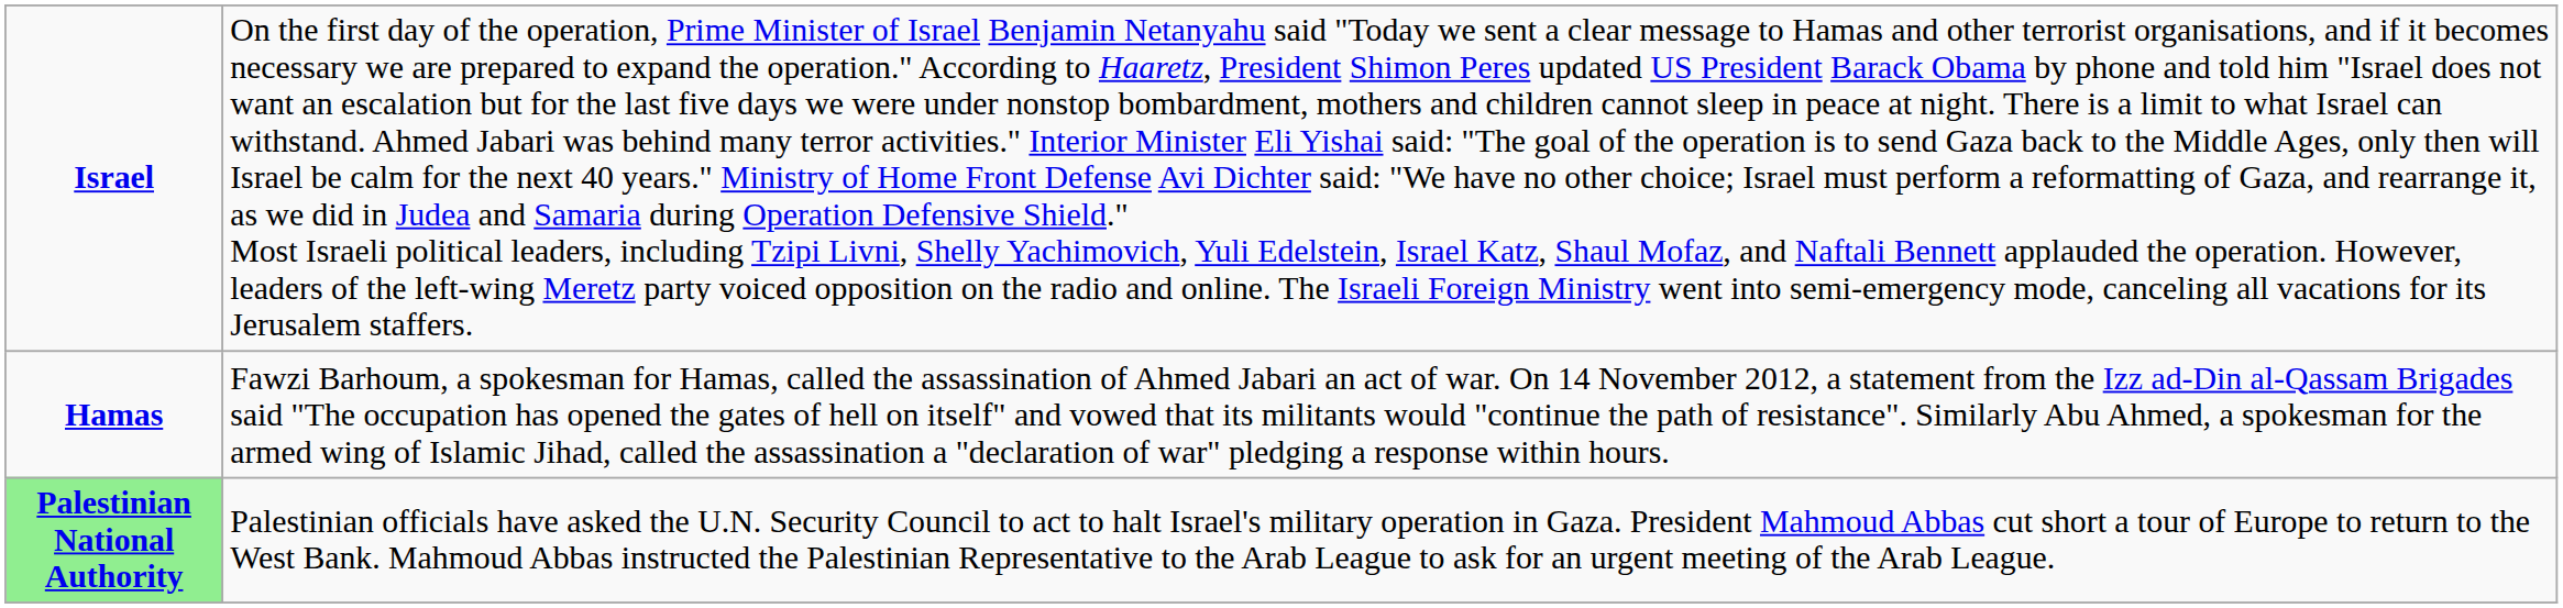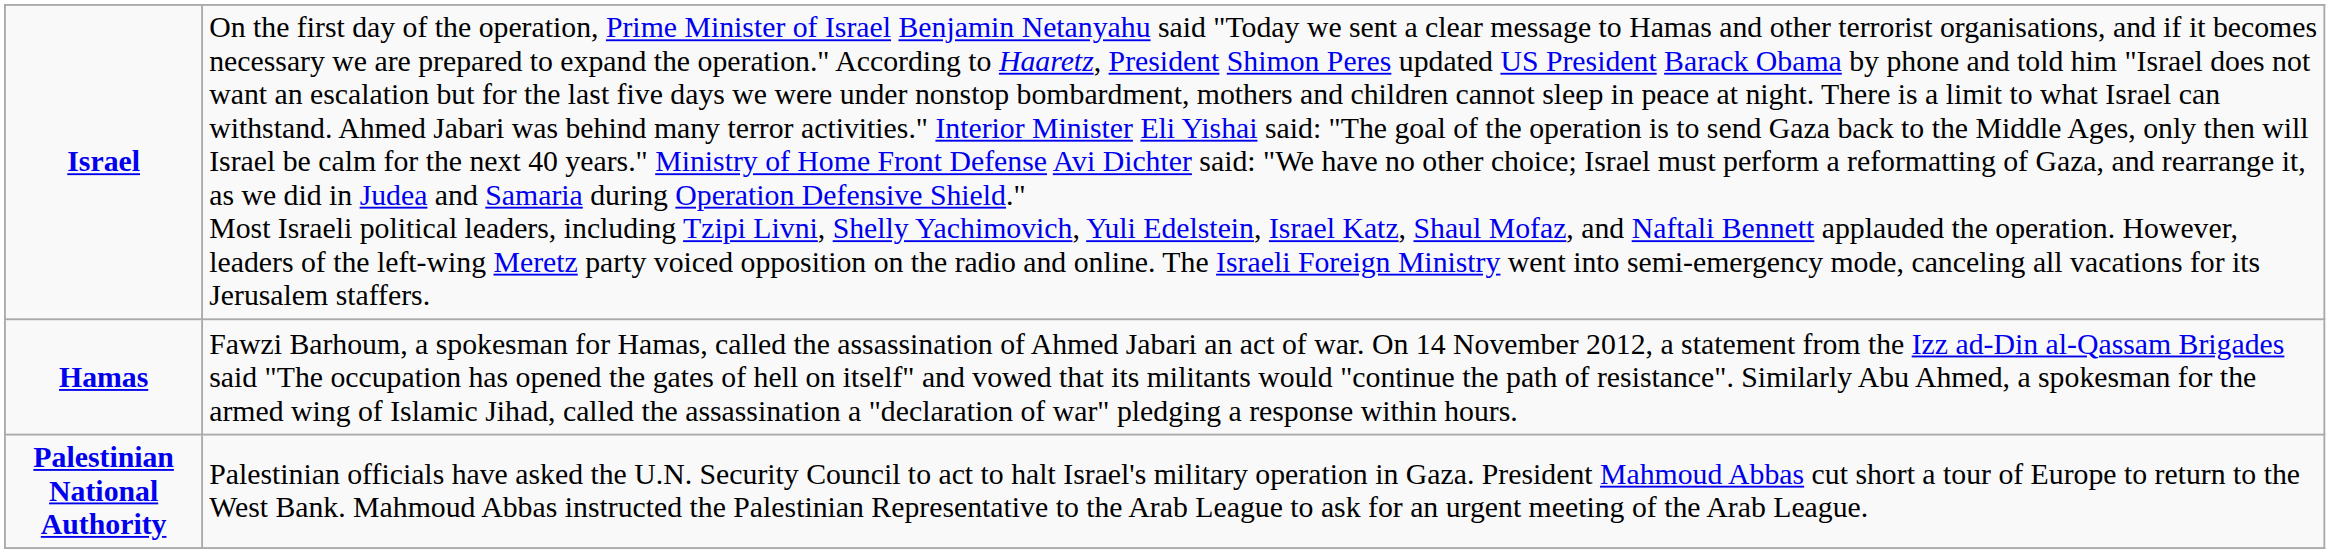Palestinian National Authority | column 1: lightgreen background -> no background
